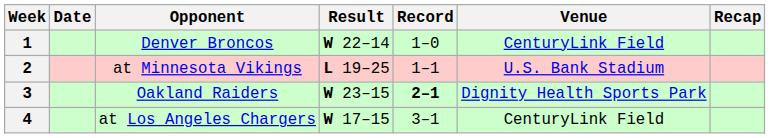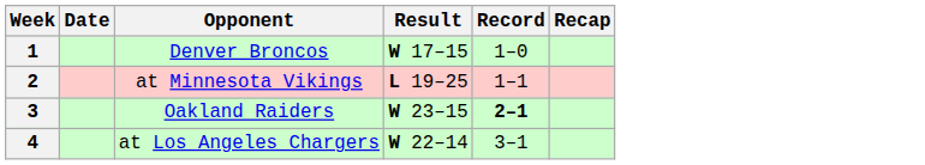- column: Venue | CenturyLink Field | U.S. Bank Stadium | Dignity Health Sports Park | CenturyLink Field
1 | Result: W 22–14 -> W 17–15
4 | Result: W 17–15 -> W 22–14
